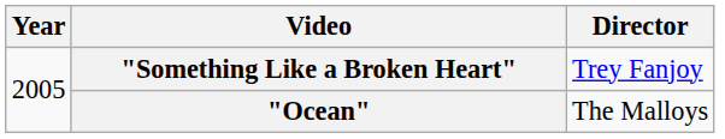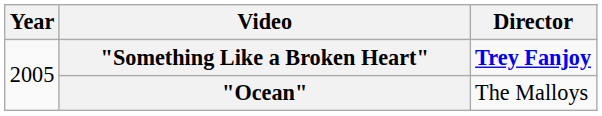"Something Like a Broken Heart" | Director: normal -> bold
